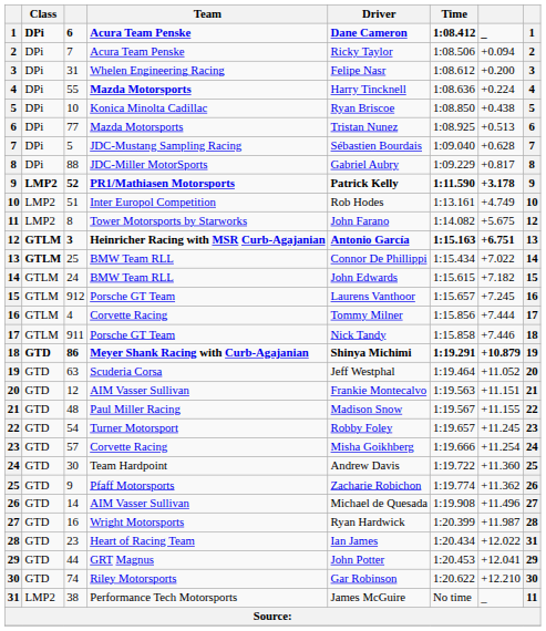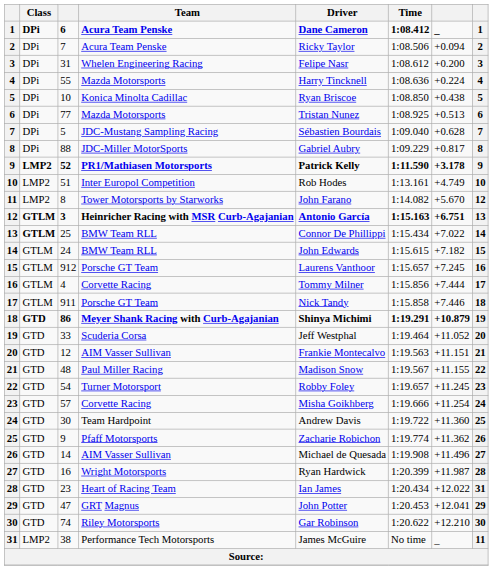row 5 | Team: bold -> normal
row 12 | column 7: +5.675 -> +5.670
row 20 | column 3: 63 -> 33
row 30 | column 3: 44 -> 47
